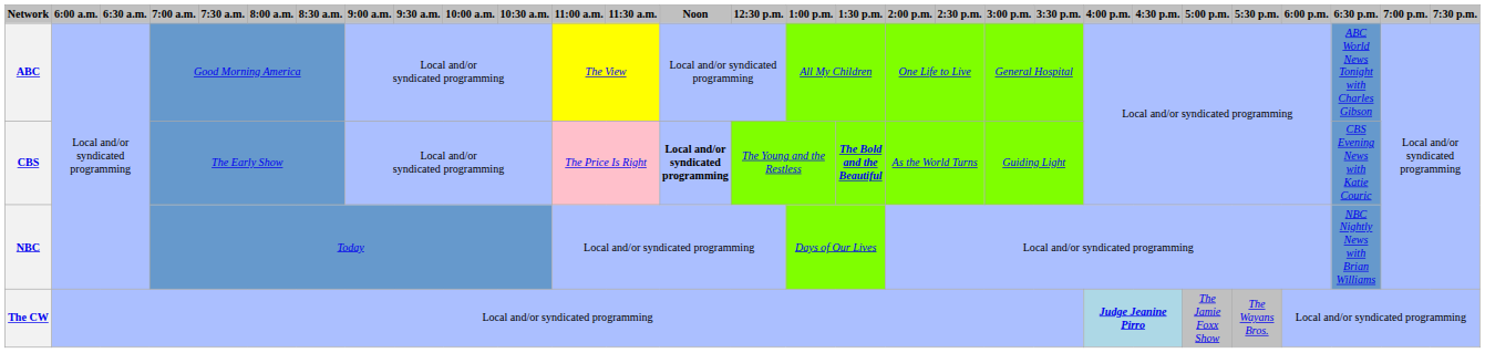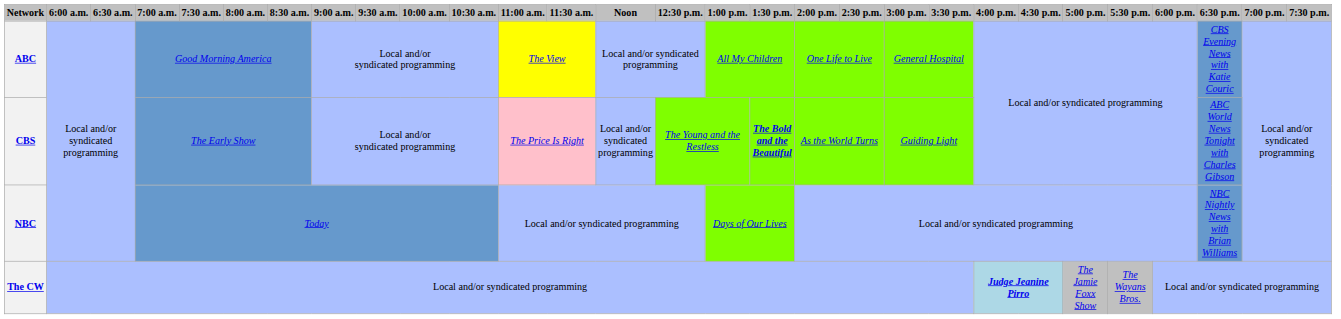ABC | 6:30 p.m.: ABC World News Tonight with Charles Gibson -> CBS Evening News with Katie Couric
CBS | Noon: bold -> normal
CBS | 6:30 p.m.: CBS Evening News with Katie Couric -> ABC World News Tonight with Charles Gibson
